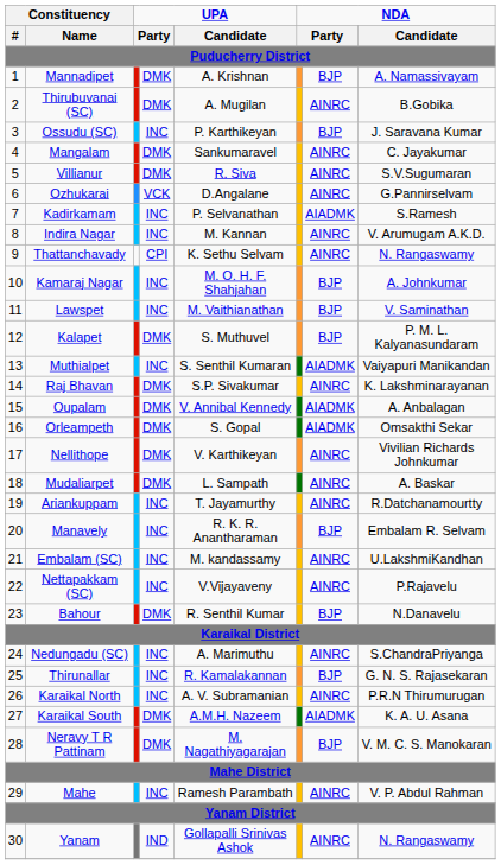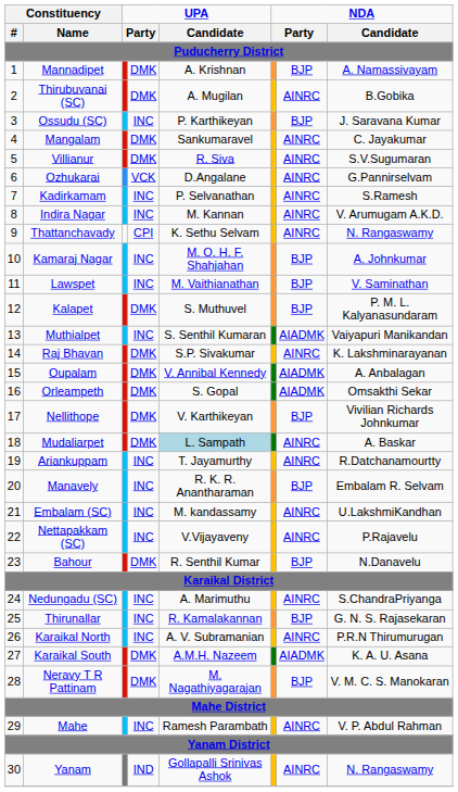Kadirkamam | column 7: AIADMK -> AINRC
Nellithope | column 7: AINRC -> BJP
Mudaliarpet | column 5: no background -> lightblue background
